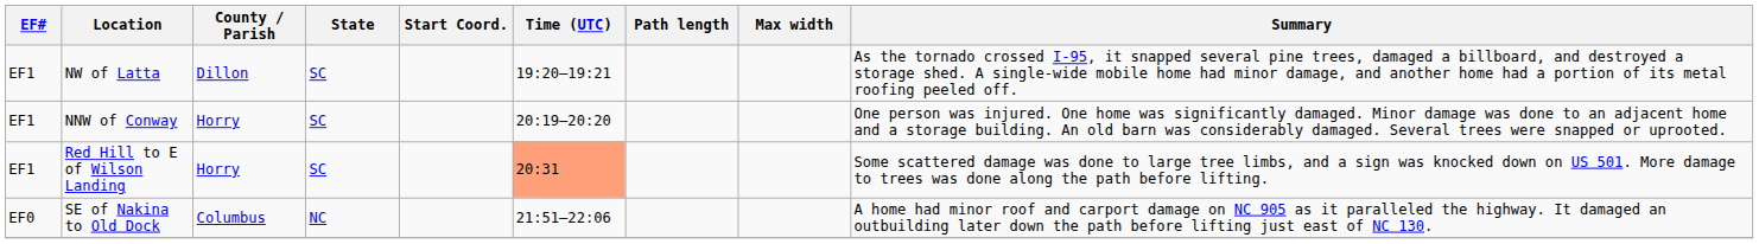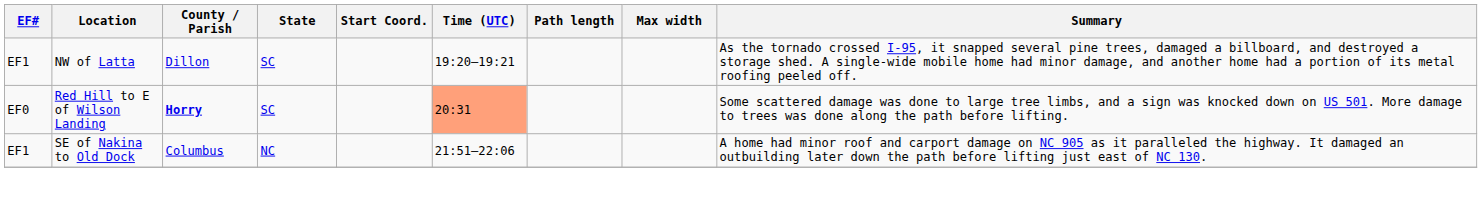- row: EF1 | NNW of Conway | Horry | SC | 20:19–20:20 | One person was injured. One home was significantly damaged. Minor damage was done to an adjacent home and a storage building. An old barn was considerably damaged. Several trees were snapped or uprooted.
Red Hill to E of Wilson Landing | EF#: EF1 -> EF0
Red Hill to E of Wilson Landing | County / Parish: normal -> bold
SE of Nakina to Old Dock | EF#: EF0 -> EF1
